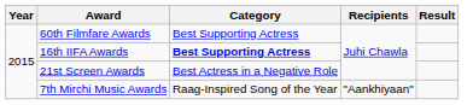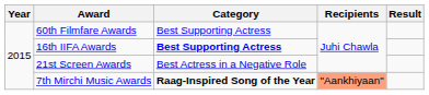7th Mirchi Music Awards | Category: normal -> bold
7th Mirchi Music Awards | Recipients: no background -> lightsalmon background
